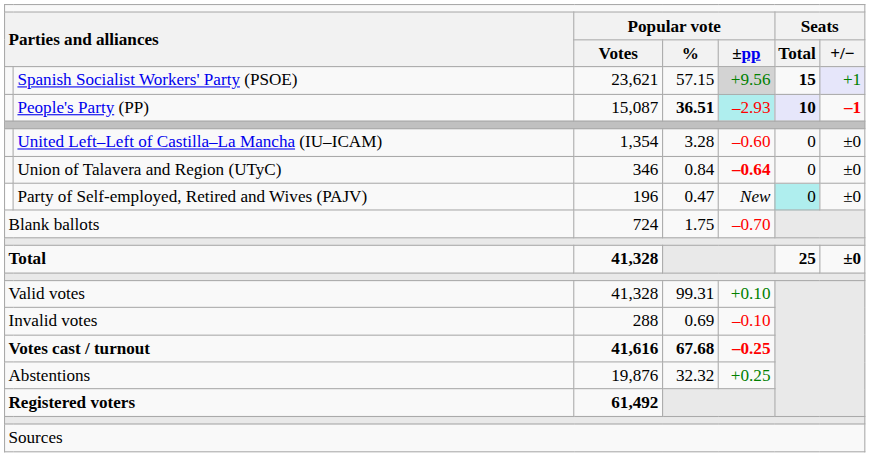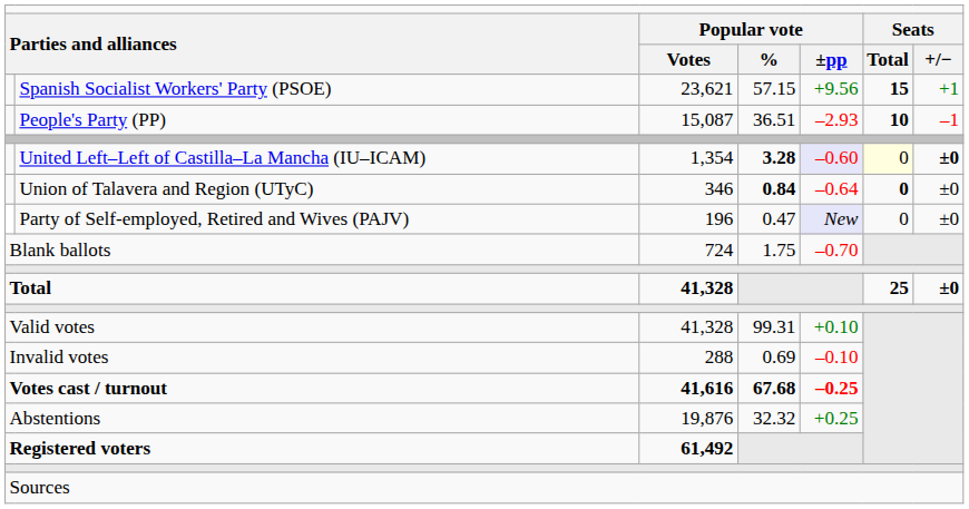Spanish Socialist Workers' Party (PSOE) | column 5: lightgrey background -> no background
Spanish Socialist Workers' Party (PSOE) | column 7: lavender background -> no background
People's Party (PP) | column 4: bold -> normal
People's Party (PP) | column 5: paleturquoise background -> no background
People's Party (PP) | column 6: lavender background -> no background
People's Party (PP) | column 7: bold -> normal
United Left–Left of Castilla–La Mancha (IU–ICAM) | column 4: normal -> bold
United Left–Left of Castilla–La Mancha (IU–ICAM) | column 5: no background -> lavender background
United Left–Left of Castilla–La Mancha (IU–ICAM) | column 6: no background -> lightyellow background
United Left–Left of Castilla–La Mancha (IU–ICAM) | column 7: normal -> bold
Union of Talavera and Region (UTyC) | column 4: normal -> bold
Union of Talavera and Region (UTyC) | column 5: bold -> normal
Union of Talavera and Region (UTyC) | column 6: normal -> bold
Party of Self-employed, Retired and Wives (PAJV) | column 5: no background -> lavender background
Party of Self-employed, Retired and Wives (PAJV) | column 6: paleturquoise background -> no background
